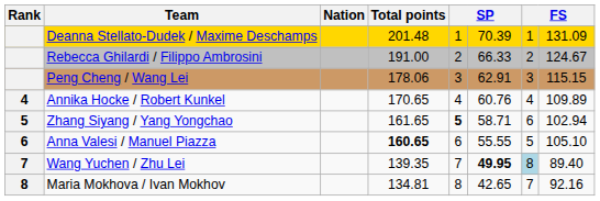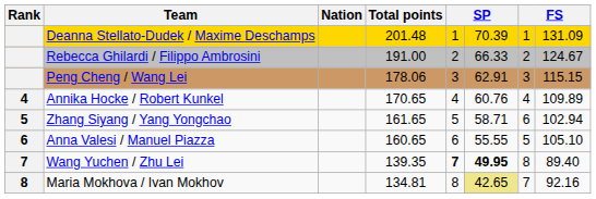Zhang Siyang / Yang Yongchao | column 5: bold -> normal
Anna Valesi / Manuel Piazza | Total points: bold -> normal
Wang Yuchen / Zhu Lei | column 5: normal -> bold
Wang Yuchen / Zhu Lei | column 7: lightblue background -> no background
Maria Mokhova / Ivan Mokhov | column 6: no background -> khaki background
